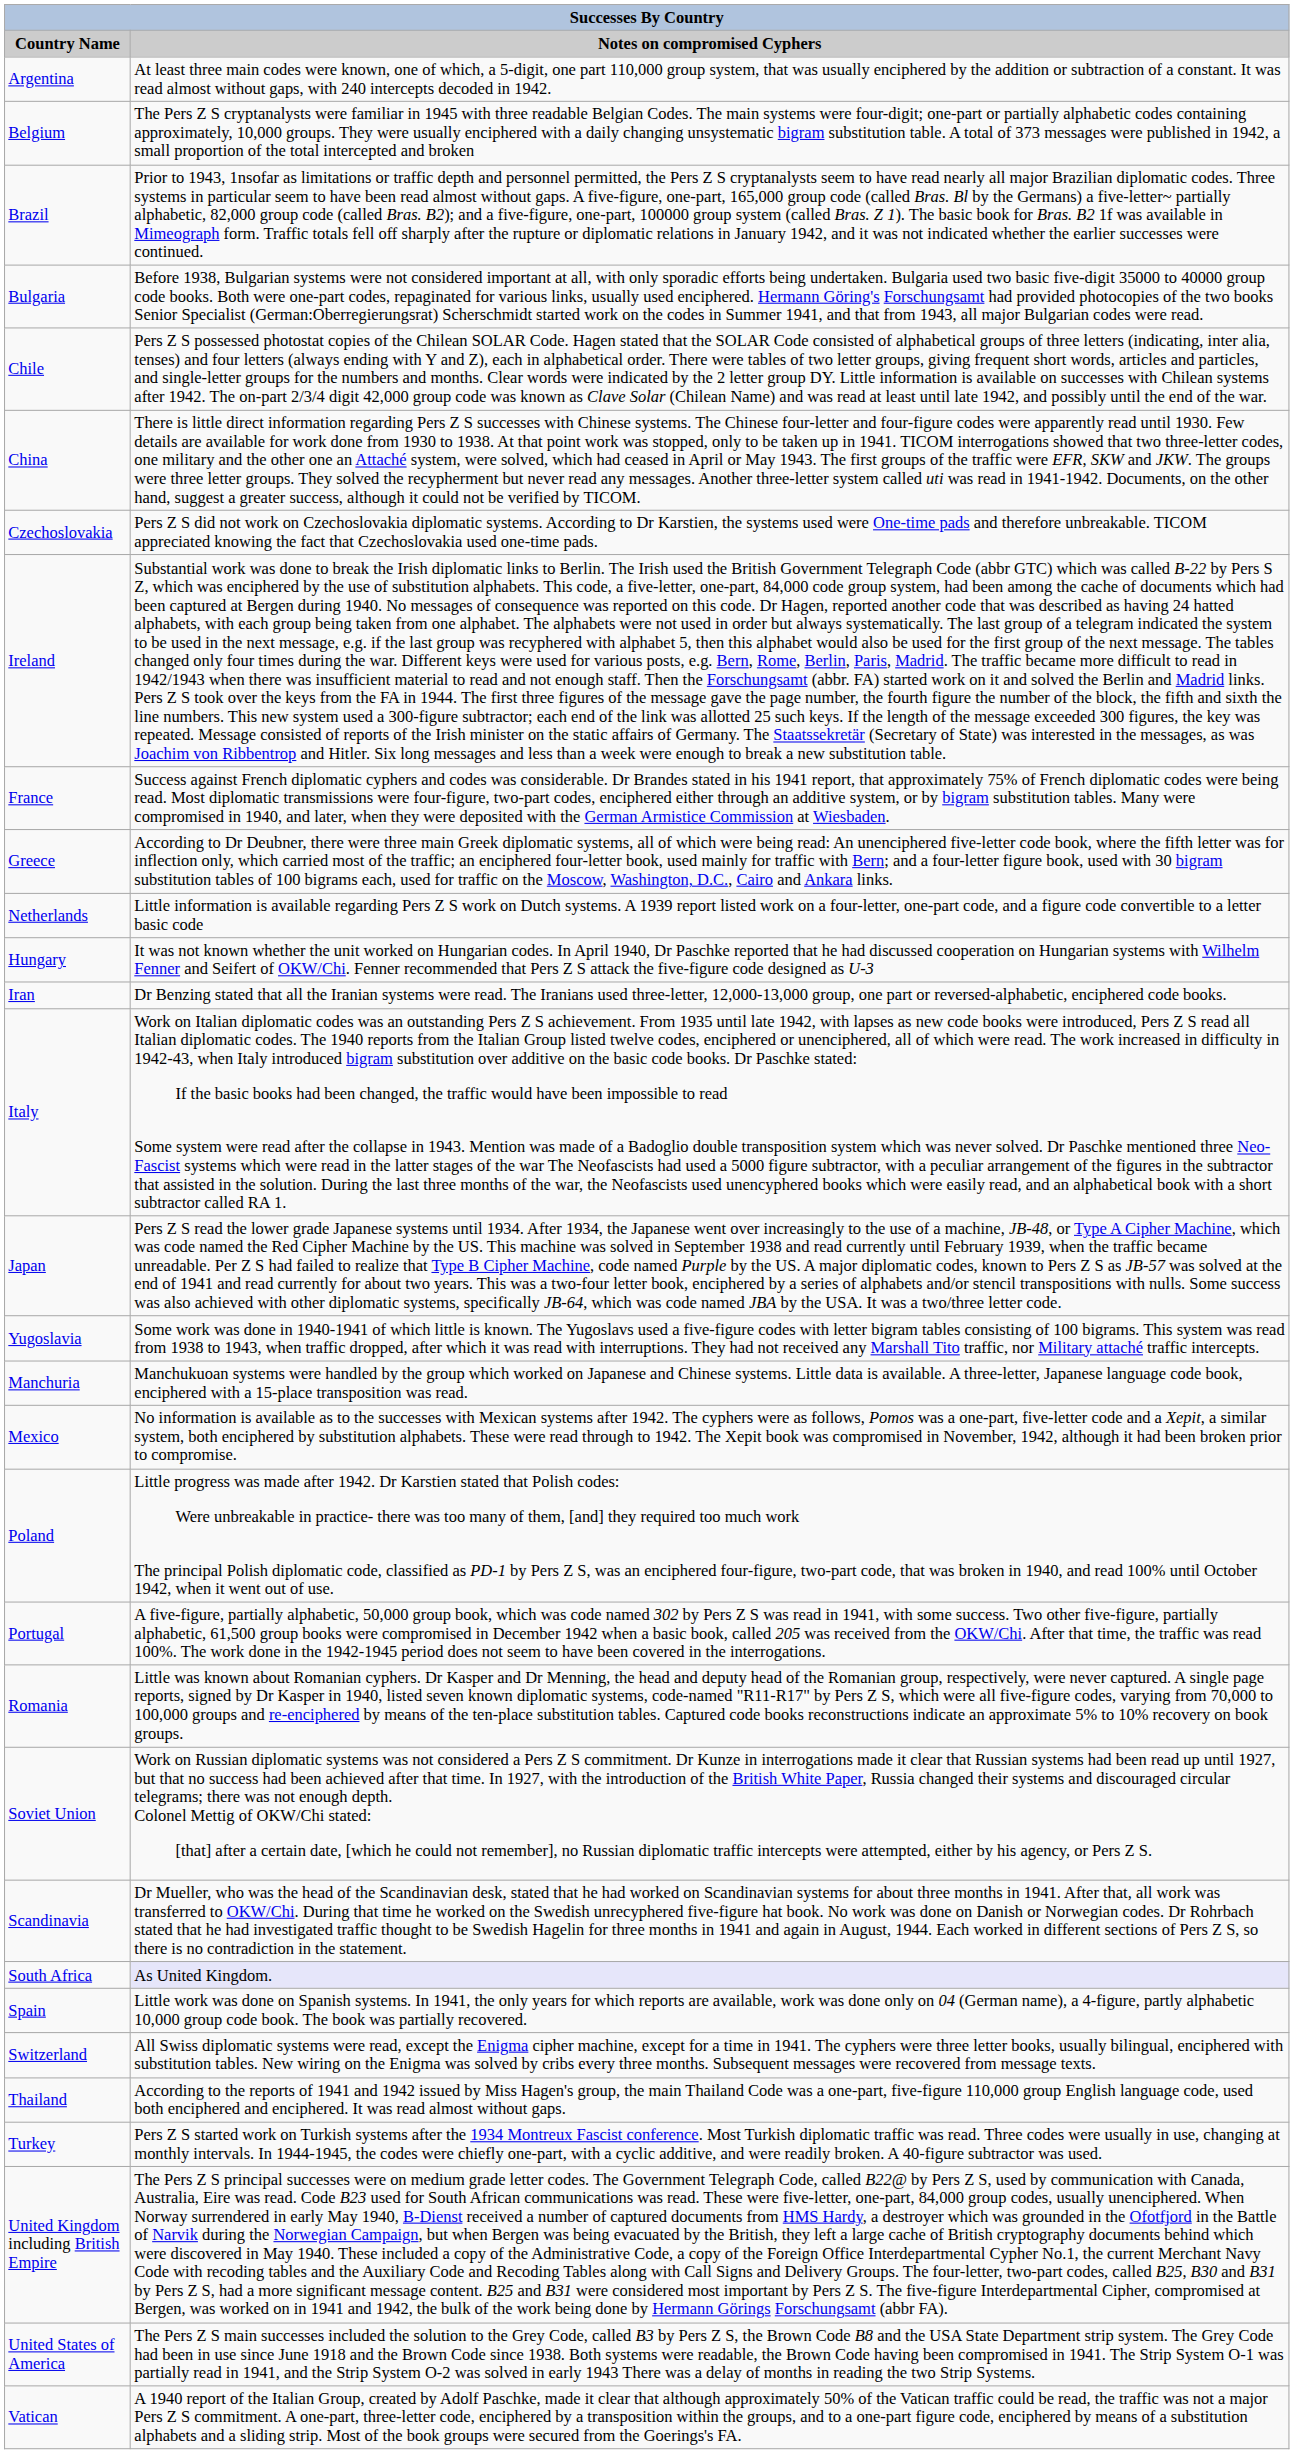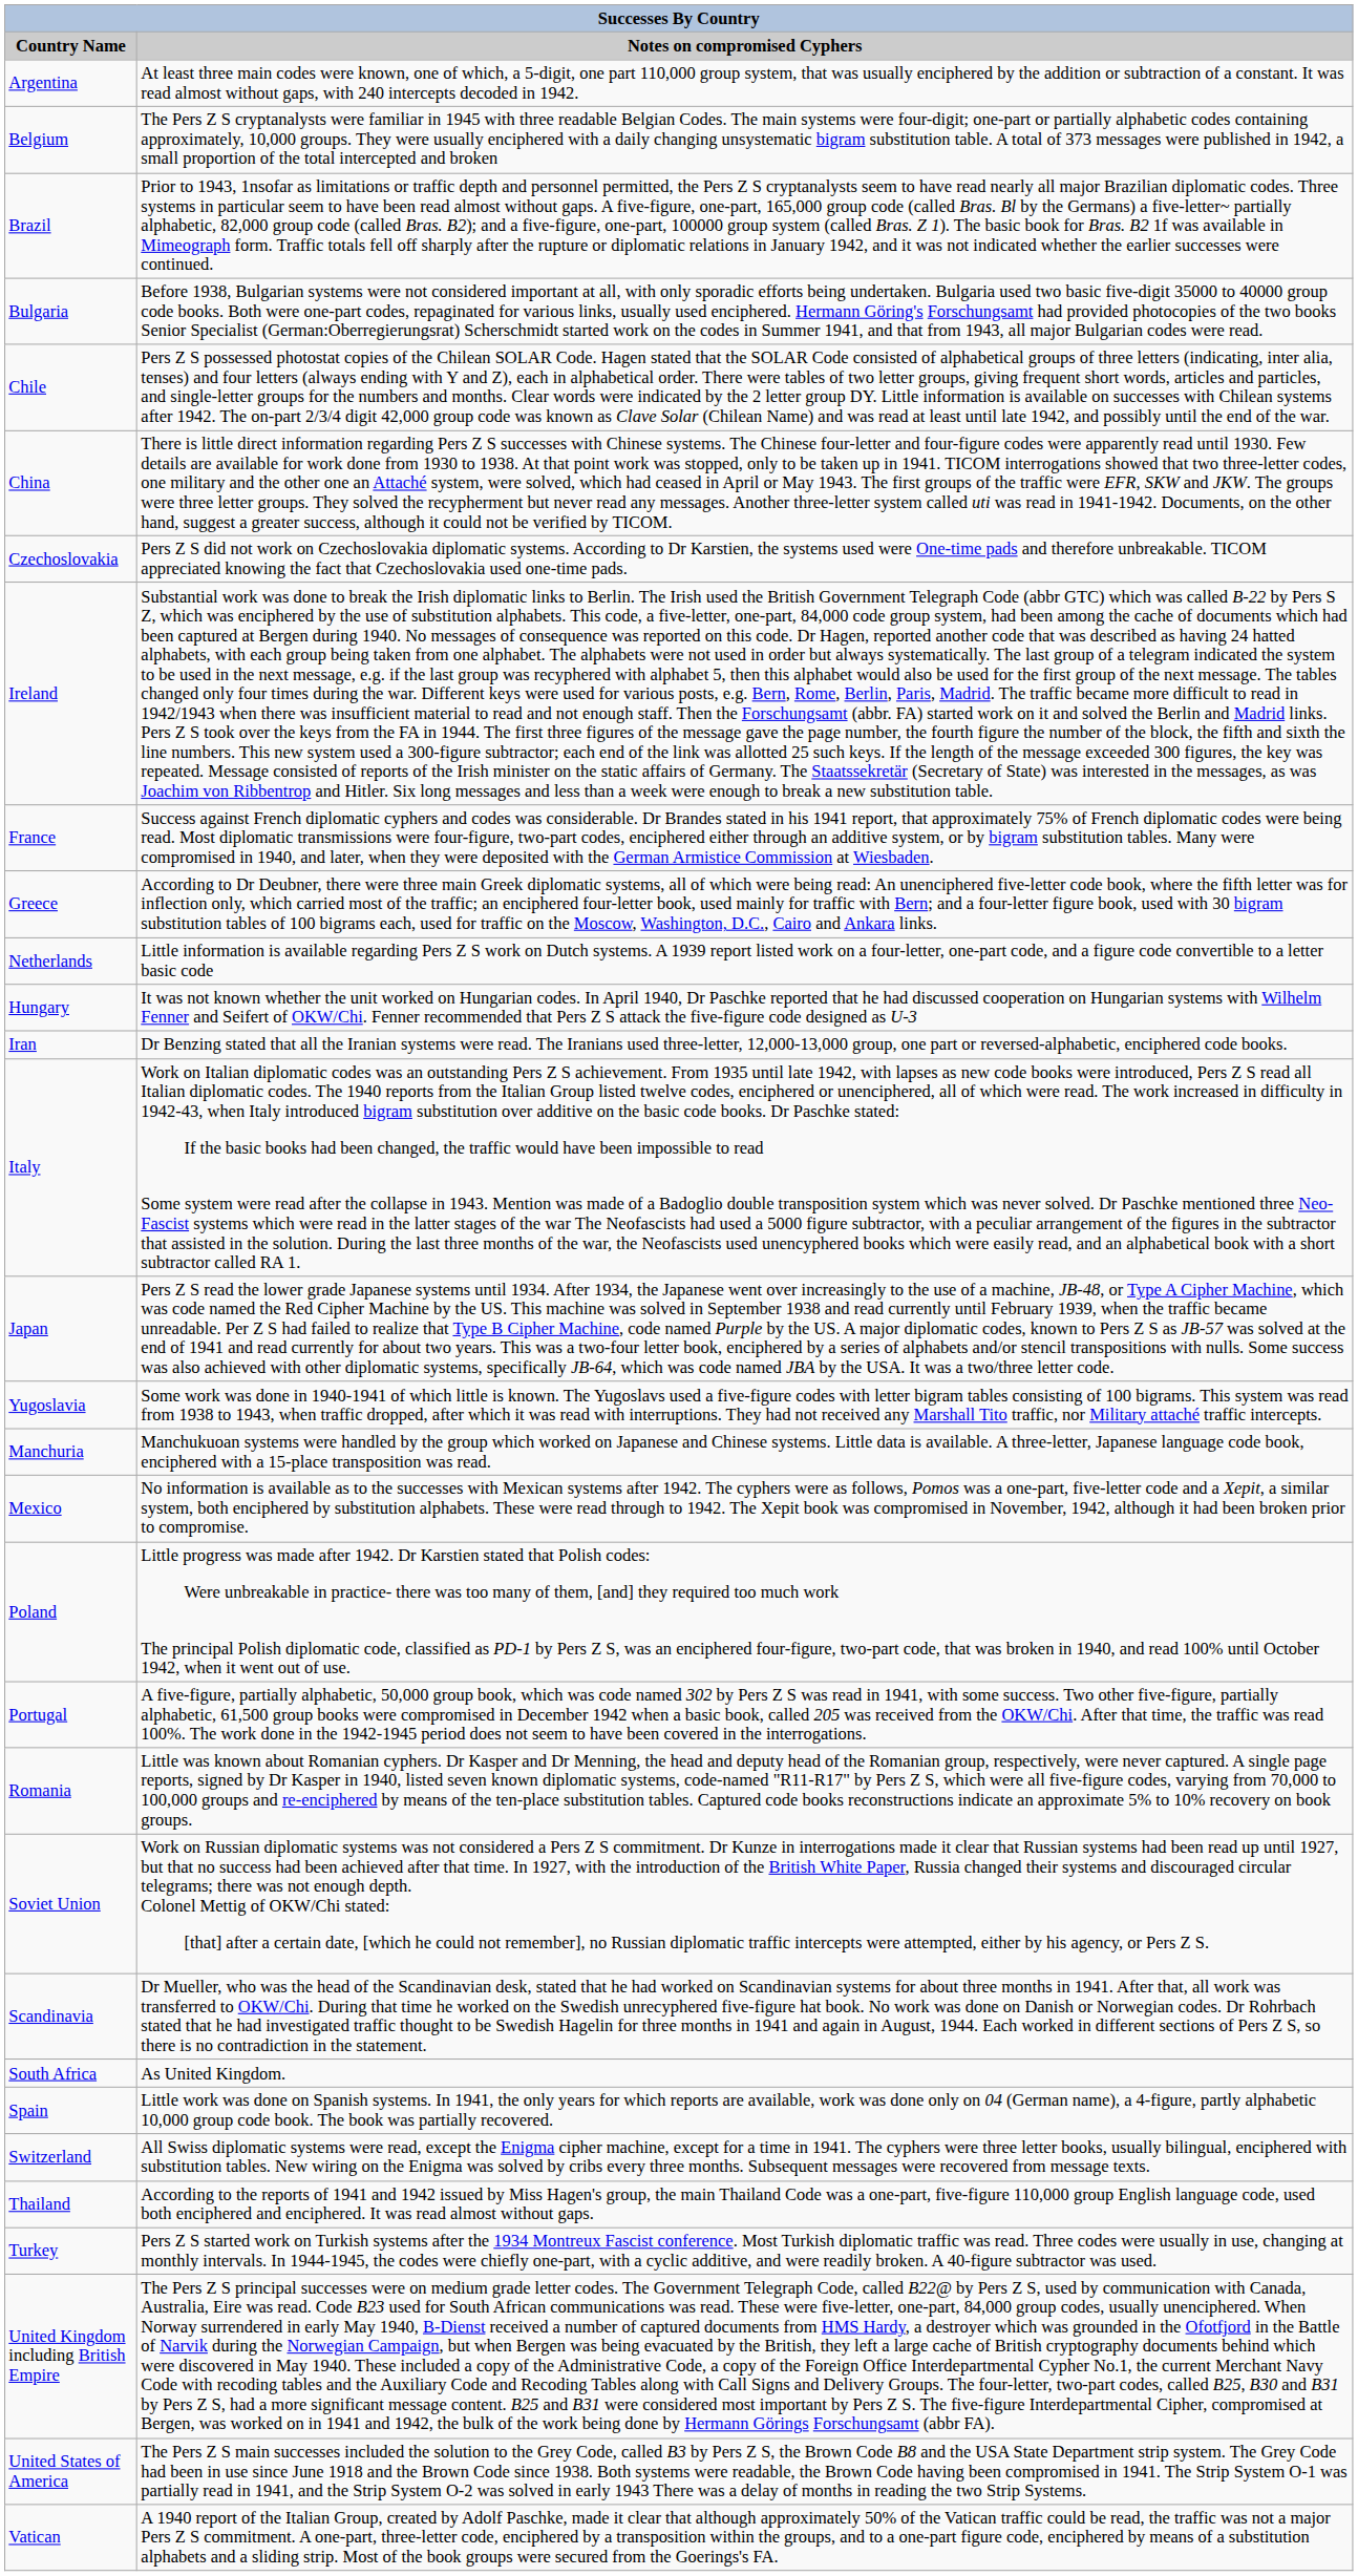South Africa | Notes on compromised Cyphers: lavender background -> no background
